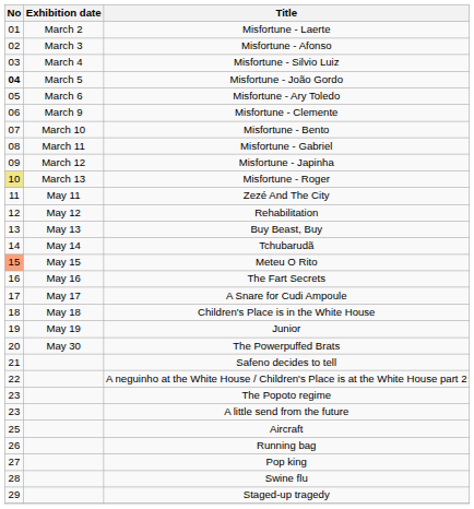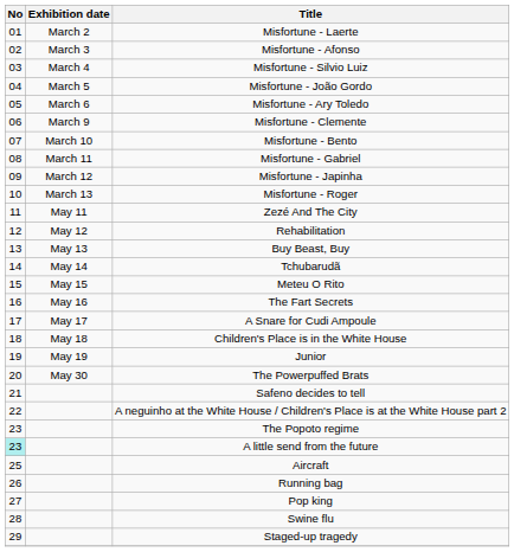Misfortune - João Gordo | No: bold -> normal
Misfortune - Roger | No: khaki background -> no background
Meteu O Rito | No: lightsalmon background -> no background
A little send from the future | No: no background -> paleturquoise background
